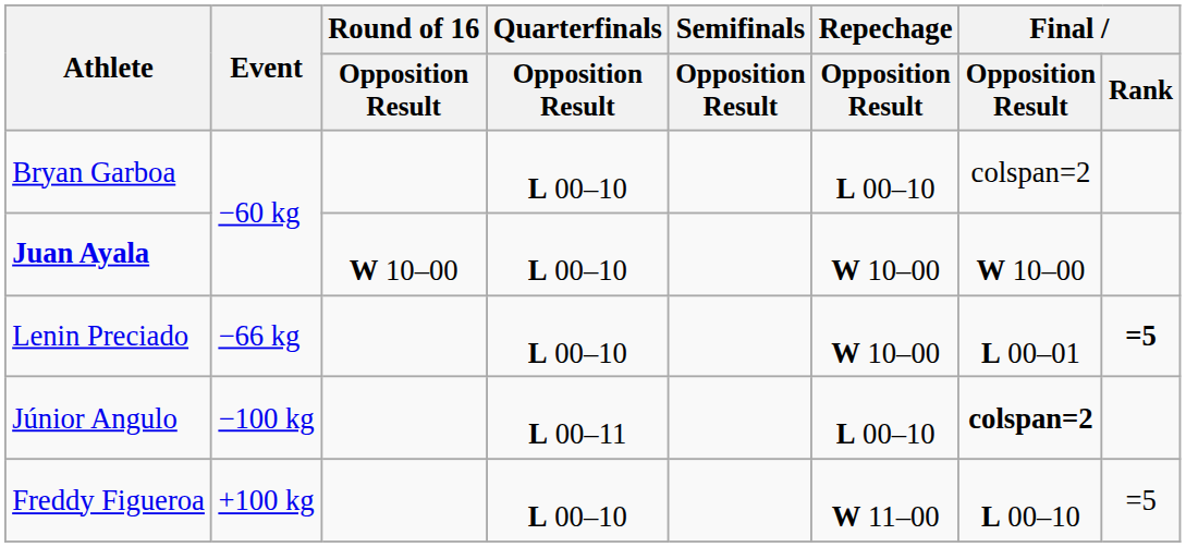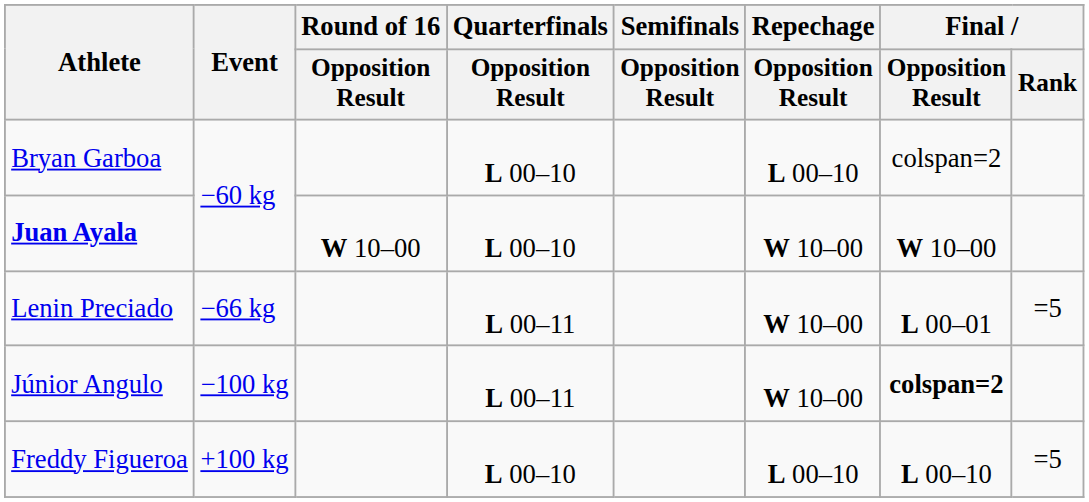Lenin Preciado | Quarterfinals / Opposition Result: L 00–10 -> L 00–11
Lenin Preciado | Final / Rank: bold -> normal
Júnior Angulo | Repechage / Opposition Result: L 00–10 -> W 10–00
Freddy Figueroa | Repechage / Opposition Result: W 11–00 -> L 00–10
